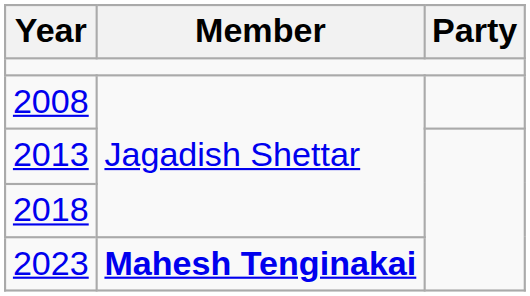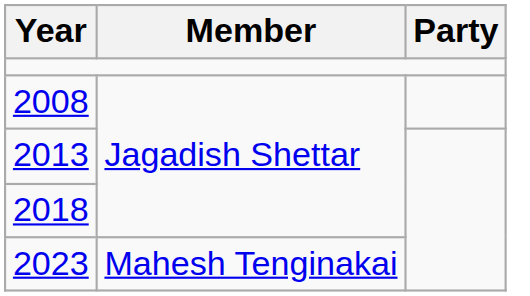2023 | Member: bold -> normal
